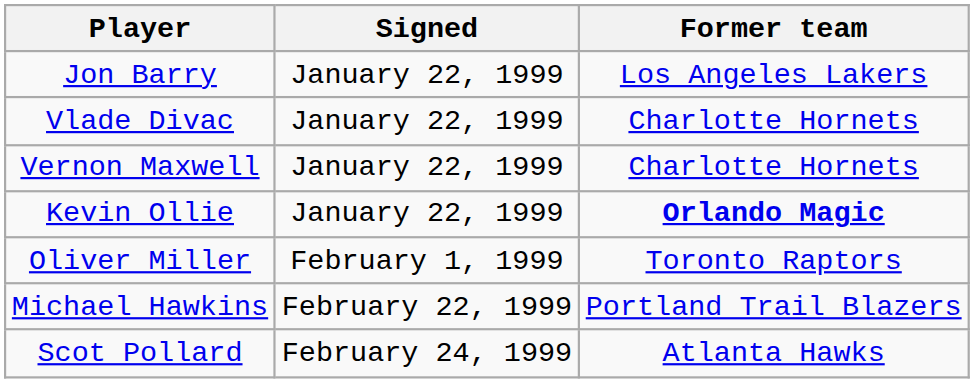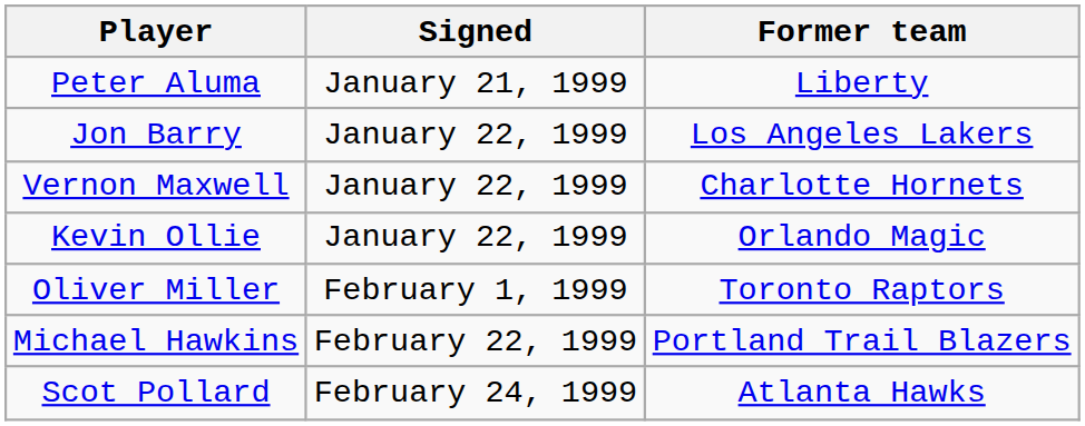+ row: Peter Aluma | January 21, 1999 | Liberty
- row: Vlade Divac | January 22, 1999 | Charlotte Hornets
Kevin Ollie | Former team: bold -> normal
